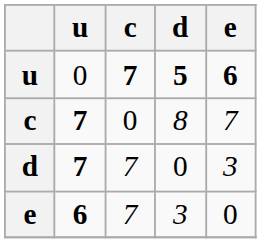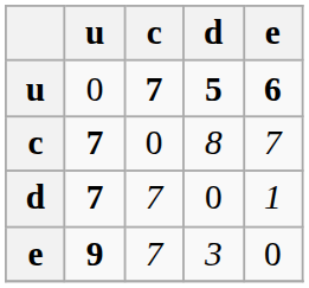row 4 | e: 3 -> 1
row 5 | u: 6 -> 9
